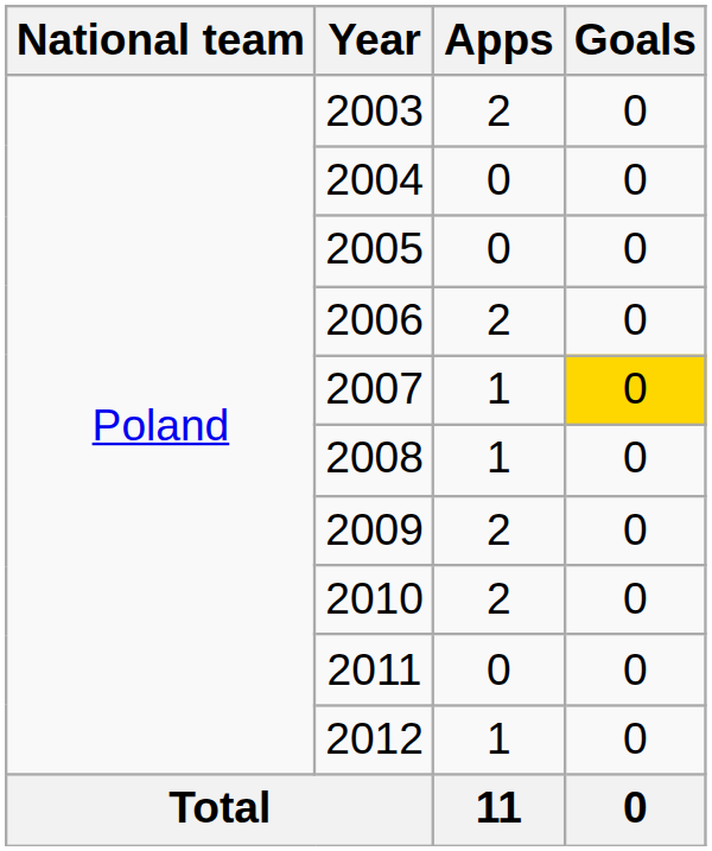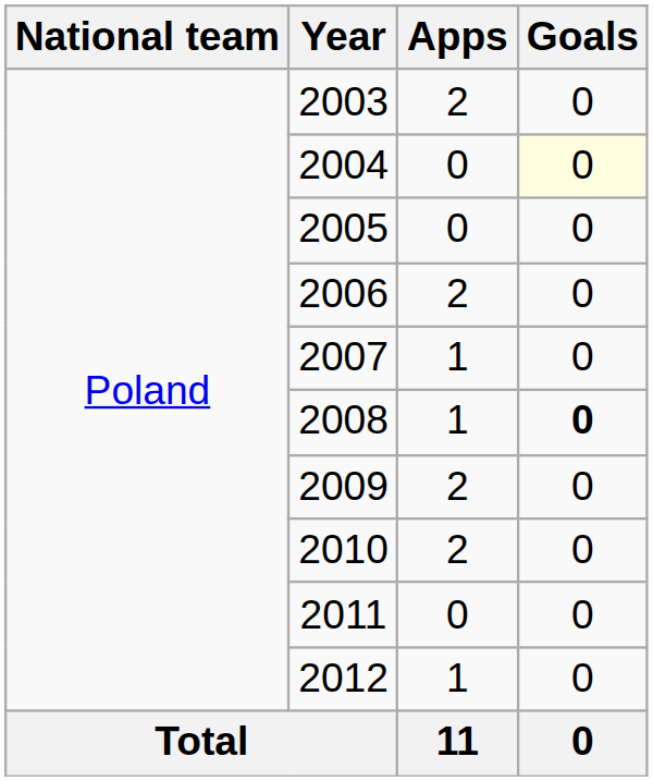2004 | Goals: no background -> lightyellow background
2007 | Goals: gold background -> no background
2008 | Goals: normal -> bold
